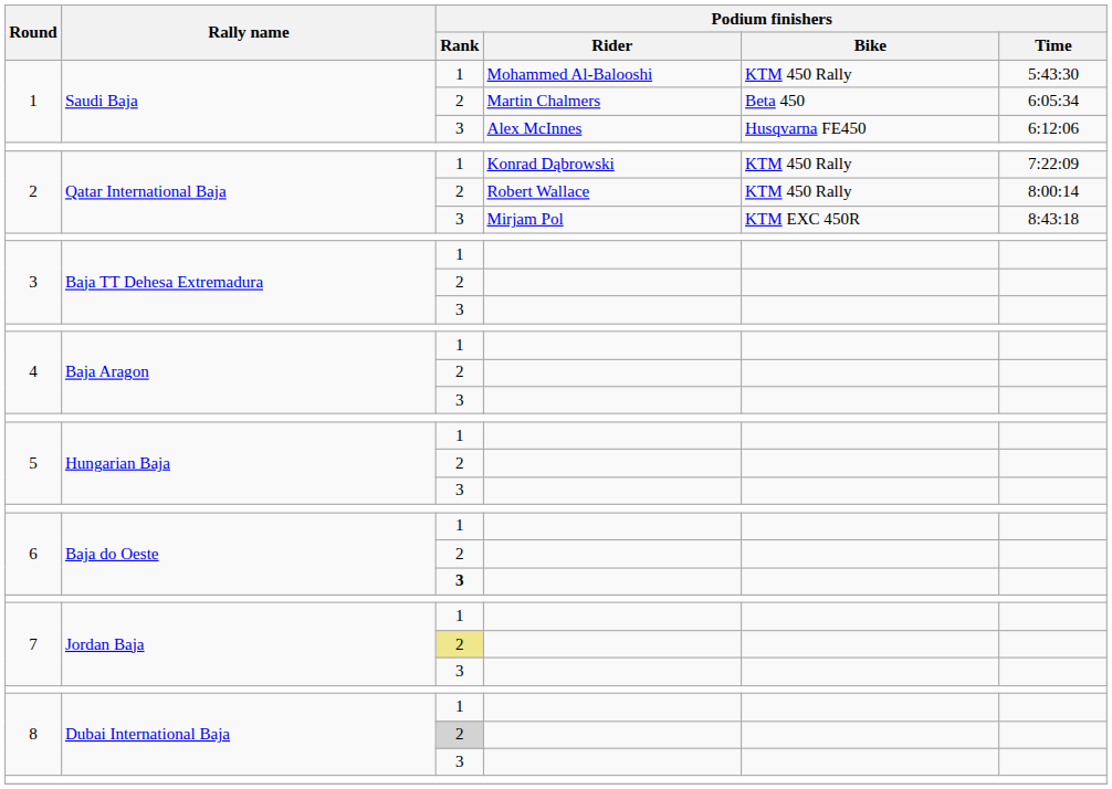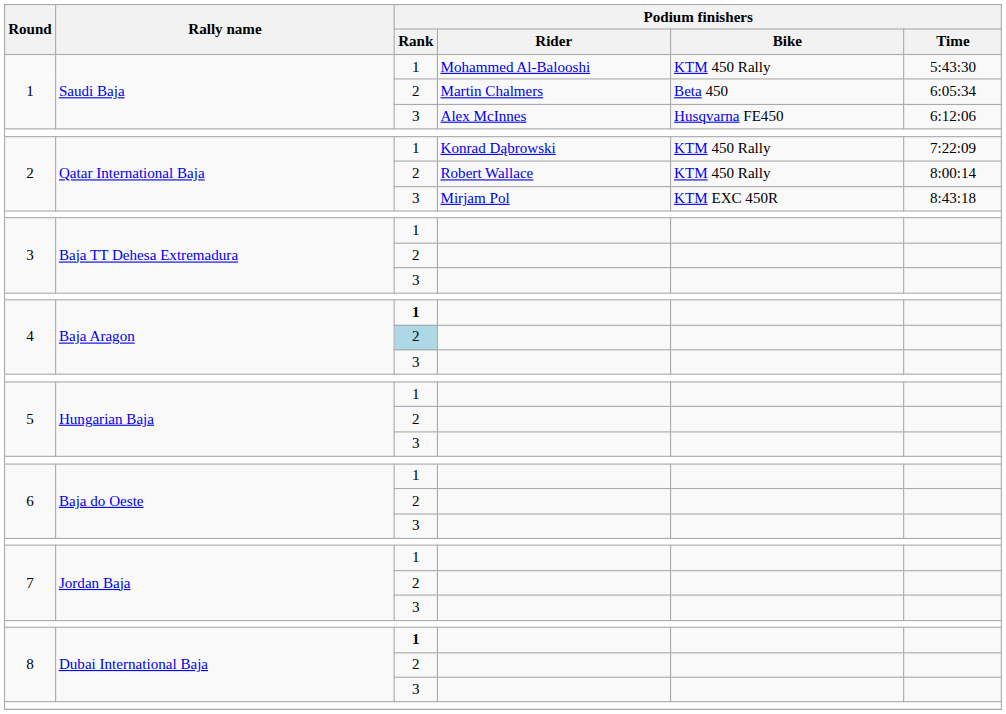4 / 1 | Podium finishers / Rank: normal -> bold
4 / 2 | Podium finishers / Rank: no background -> lightblue background
6 / 3 | Podium finishers / Rank: bold -> normal
7 / 2 | Podium finishers / Rank: khaki background -> no background
8 / 1 | Podium finishers / Rank: normal -> bold
8 / 2 | Podium finishers / Rank: lightgrey background -> no background
